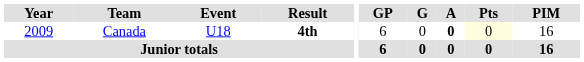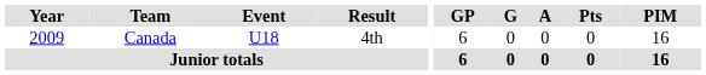Canada | Result: bold -> normal
Canada | A: bold -> normal
Canada | Pts: lightyellow background -> no background
